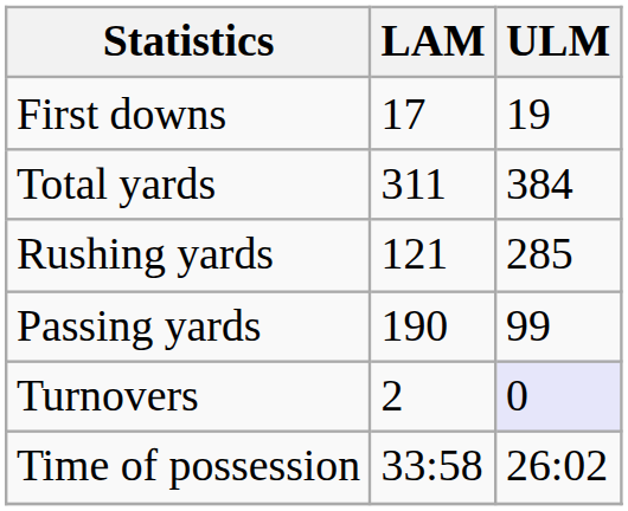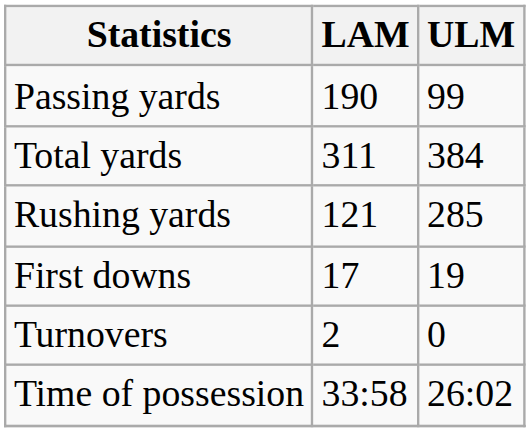rows swapped: First downs <-> Passing yards
Turnovers | ULM: lavender background -> no background
